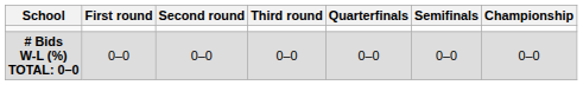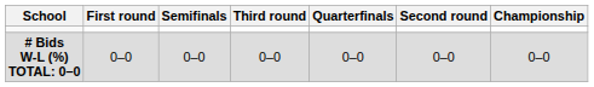columns swapped: Second round <-> Semifinals
